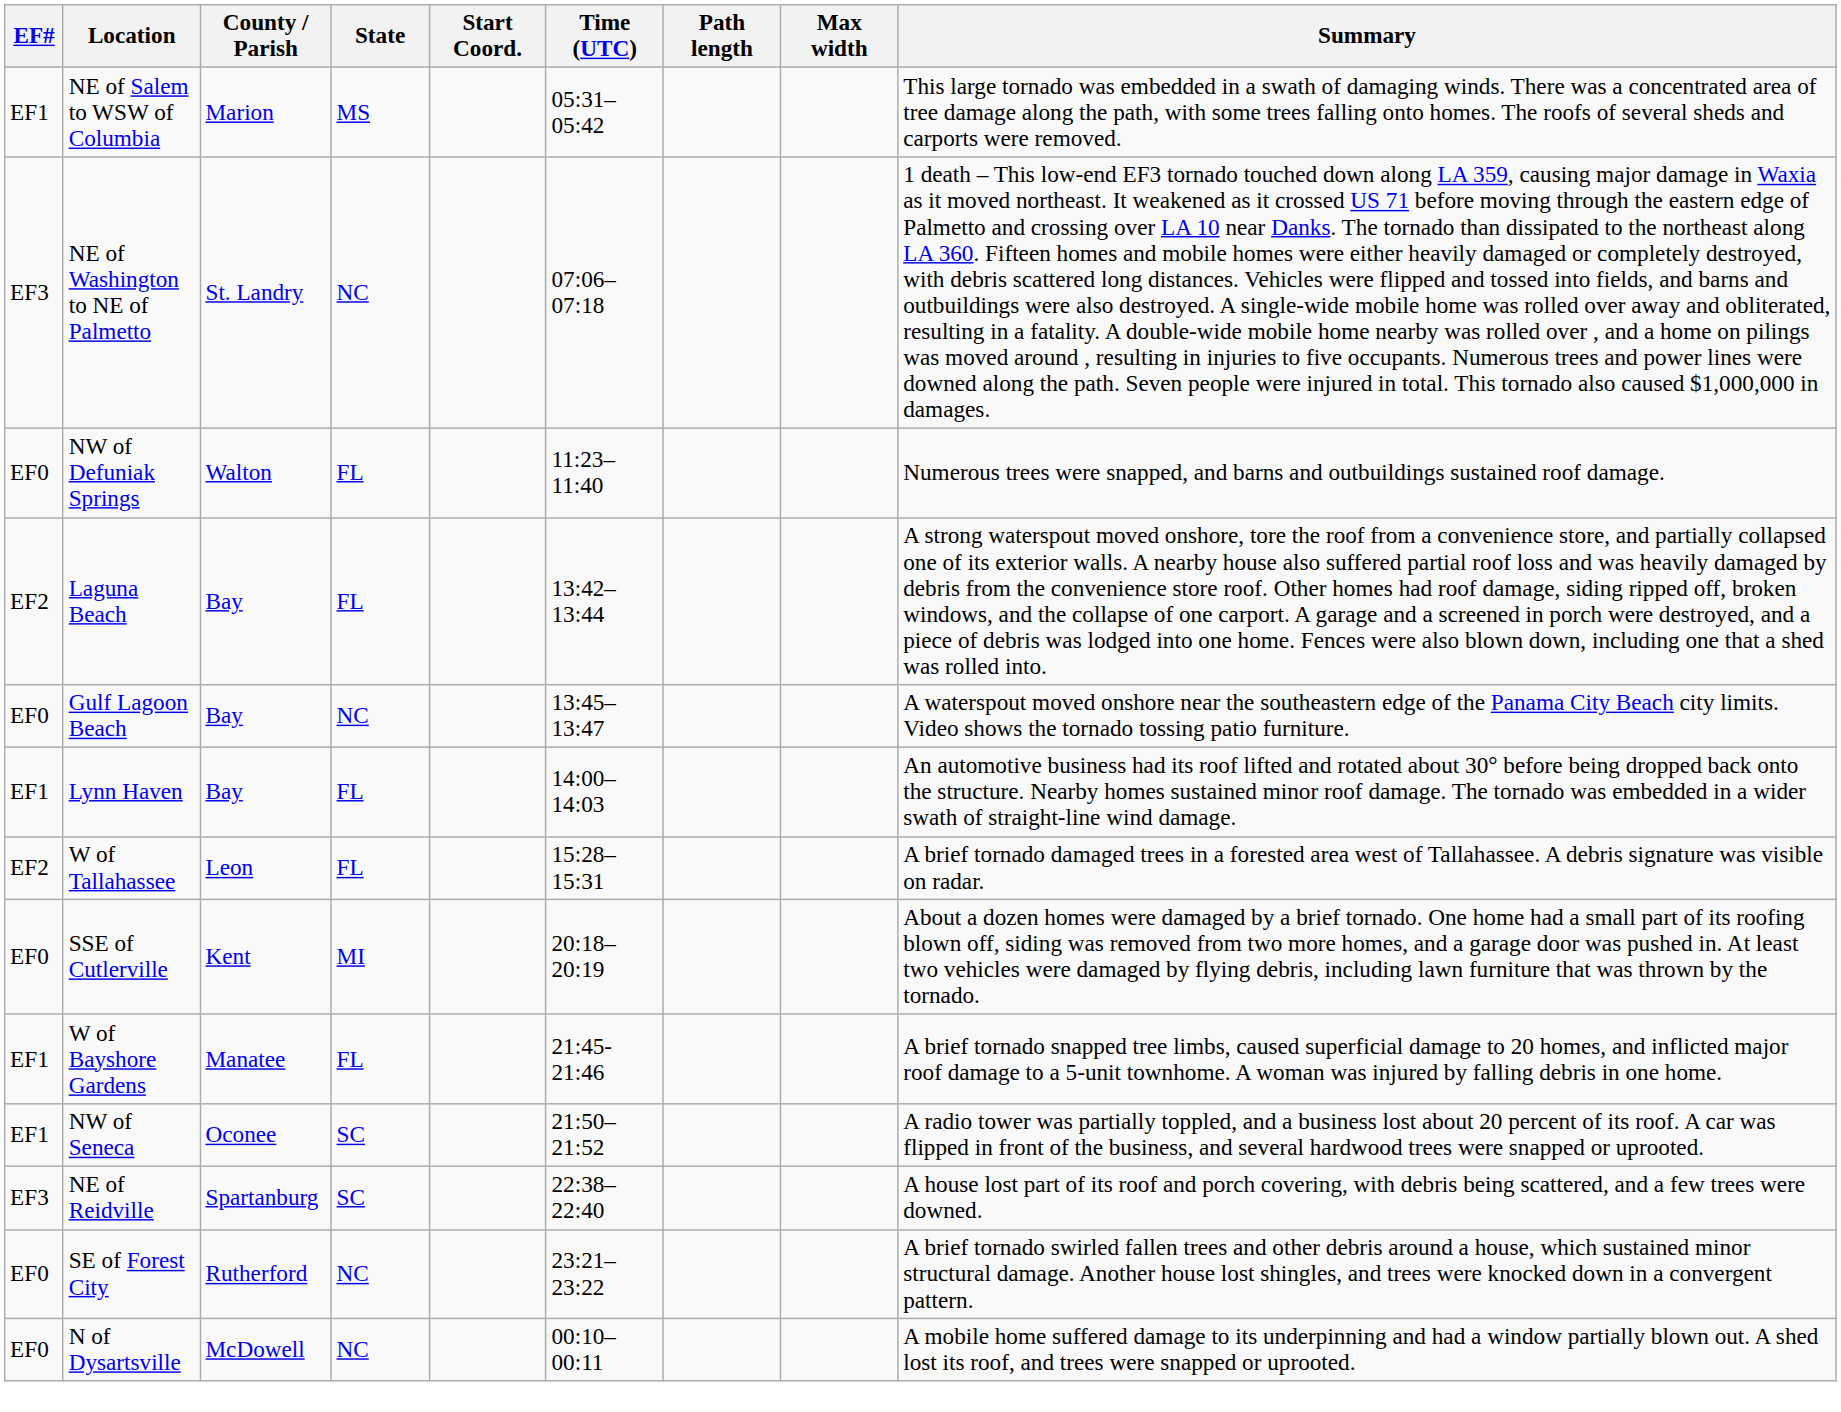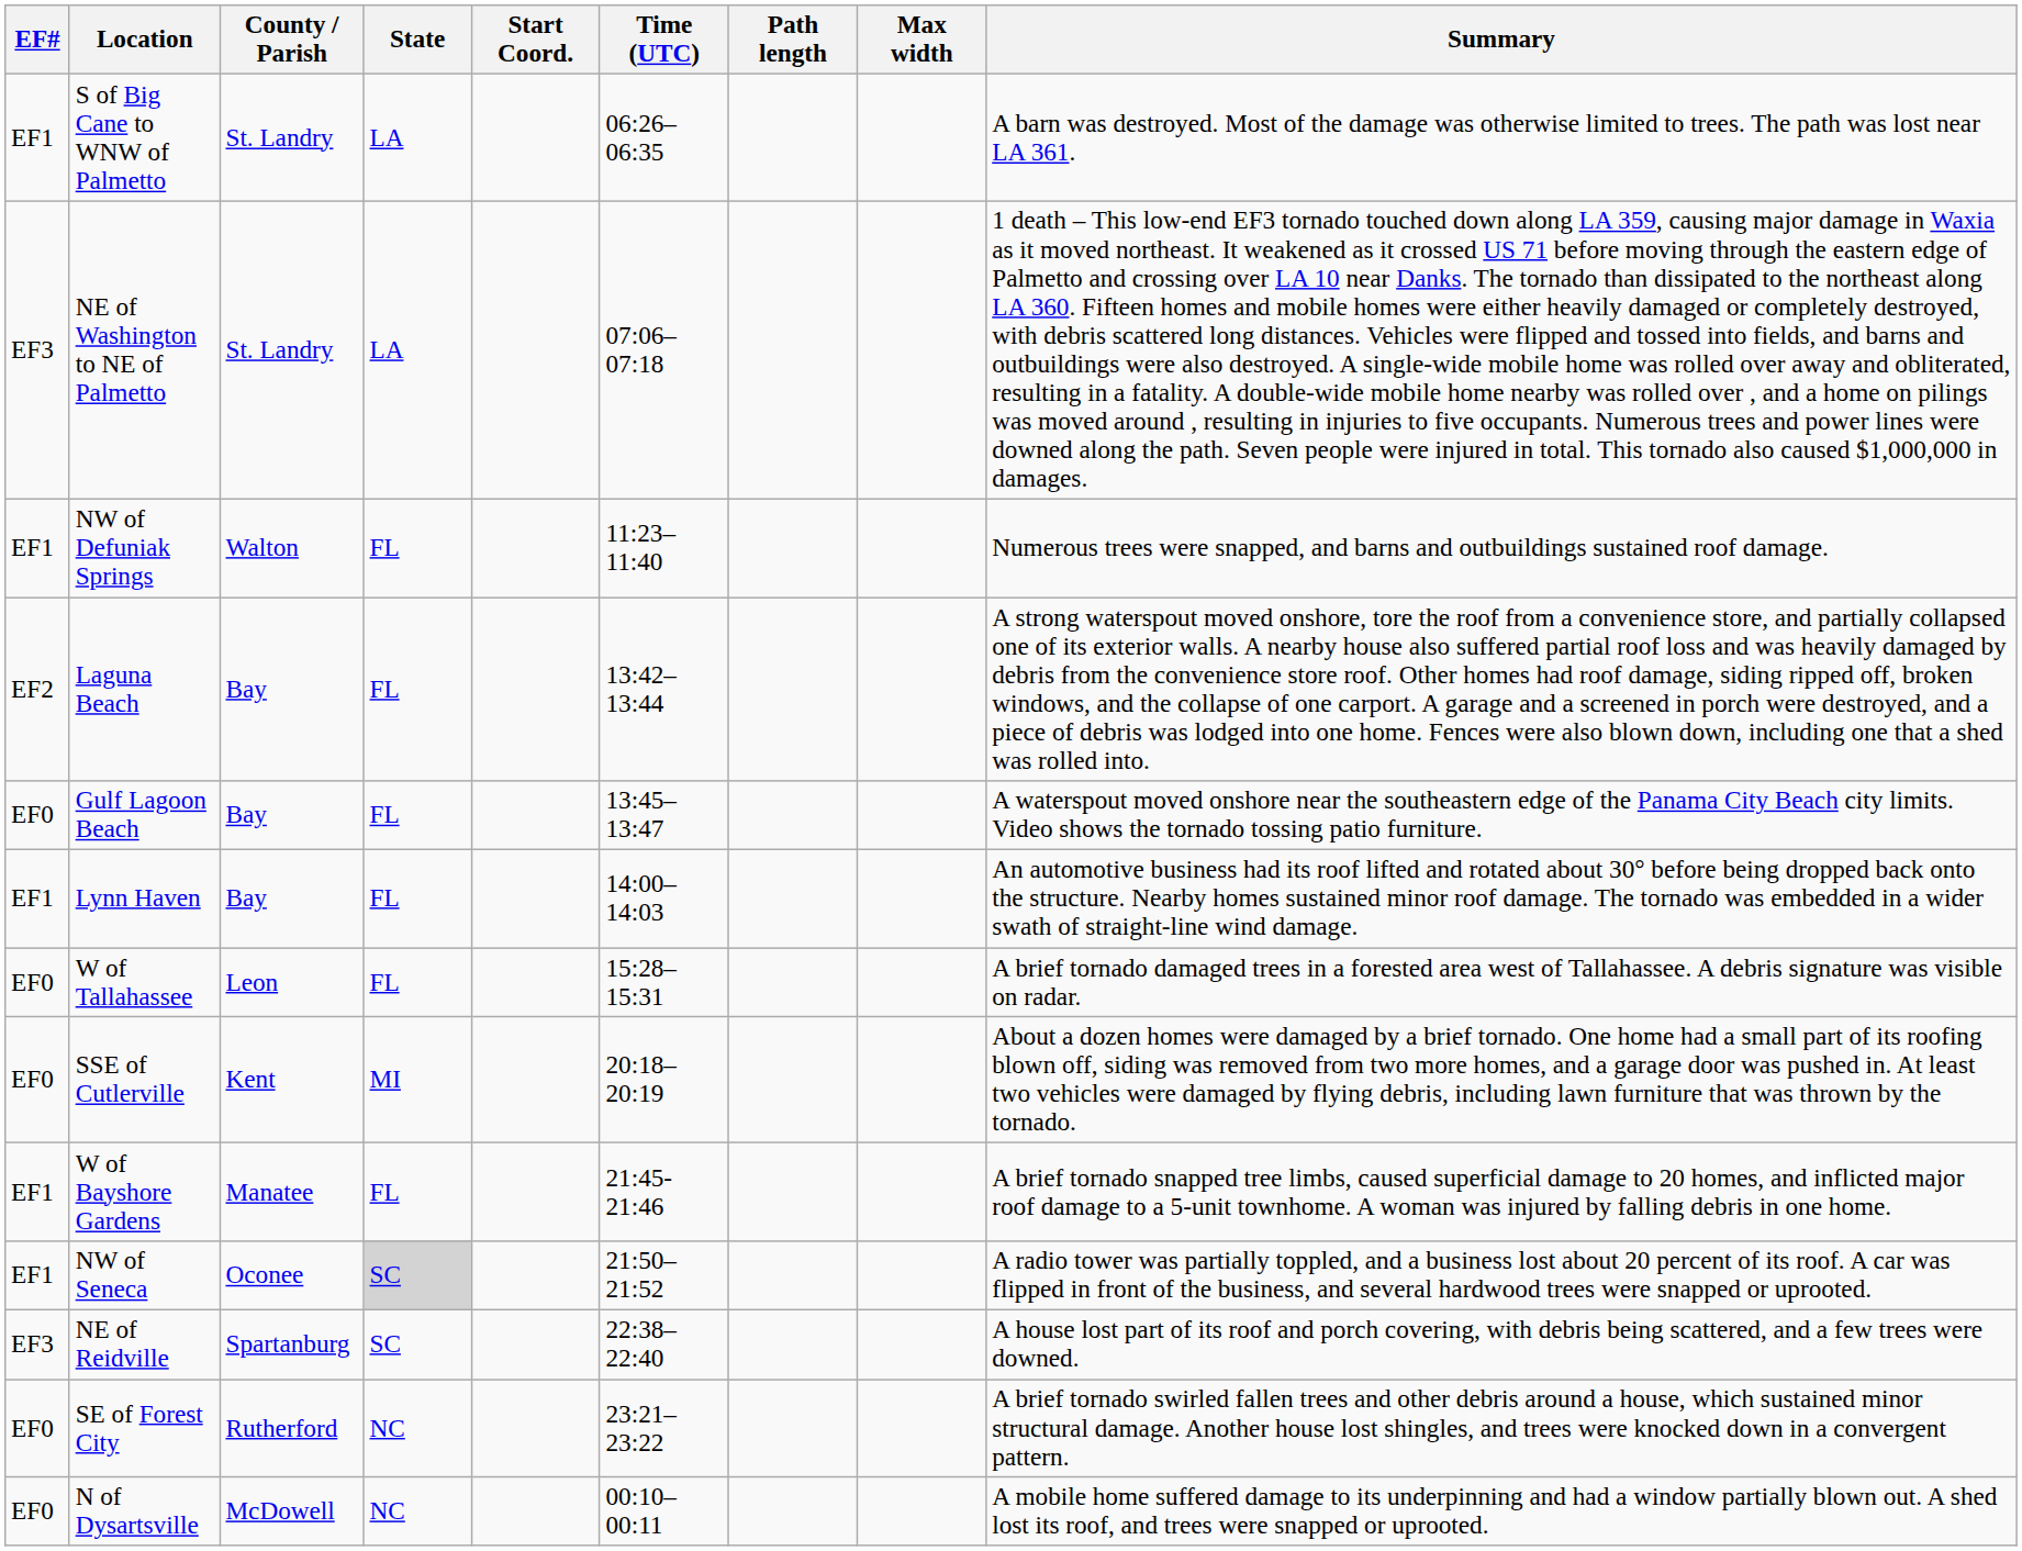- row: EF1 | NE of Salem to WSW of Columbia | Marion | MS | 05:31–05:42 | This large tornado was embedded in a swath of damaging winds. There was a concentrated area of tree damage along the path, with some trees falling onto homes. The roofs of several sheds and carports were removed.
+ row: EF1 | S of Big Cane to WNW of Palmetto | St. Landry | LA | 06:26–06:35 | A barn was destroyed. Most of the damage was otherwise limited to trees. The path was lost near LA 361.
NE of Washington to NE of Palmetto | State: NC -> LA
NW of Defuniak Springs | EF#: EF0 -> EF1
Gulf Lagoon Beach | State: NC -> FL
W of Tallahassee | EF#: EF2 -> EF0
NW of Seneca | State: no background -> lightgrey background
